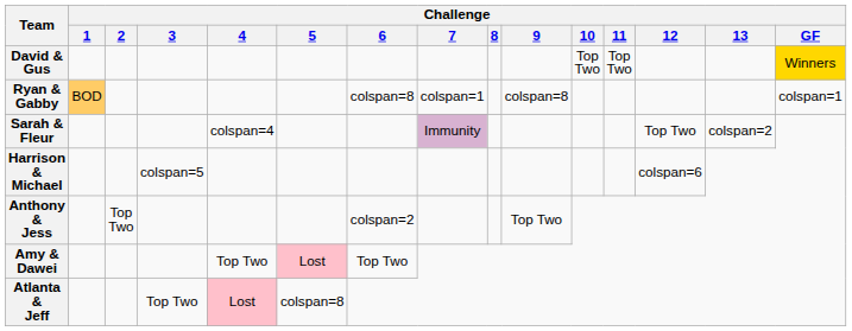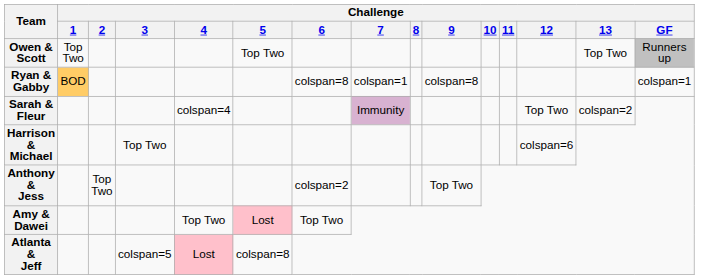- row: David & Gus | Top Two | Top Two | Winners
+ row: Owen & Scott | Top Two | Top Two | Top Two | Runners up
Harrison & Michael | Challenge / 3: colspan=5 -> Top Two
Atlanta & Jeff | Challenge / 3: Top Two -> colspan=5
